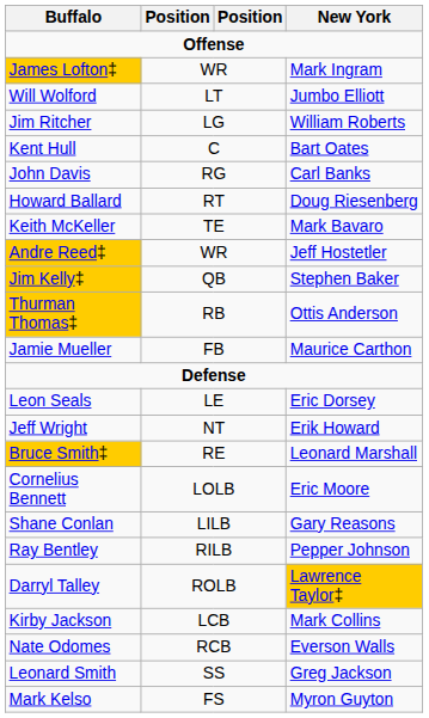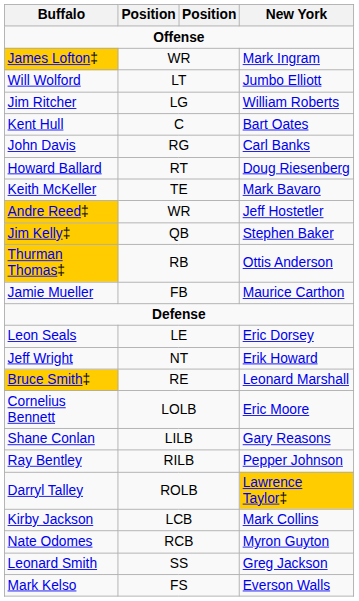Nate Odomes | New York: Everson Walls -> Myron Guyton
Mark Kelso | New York: Myron Guyton -> Everson Walls
